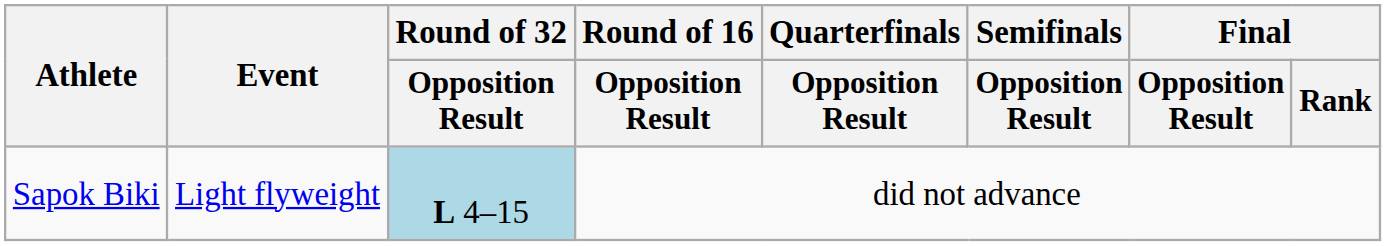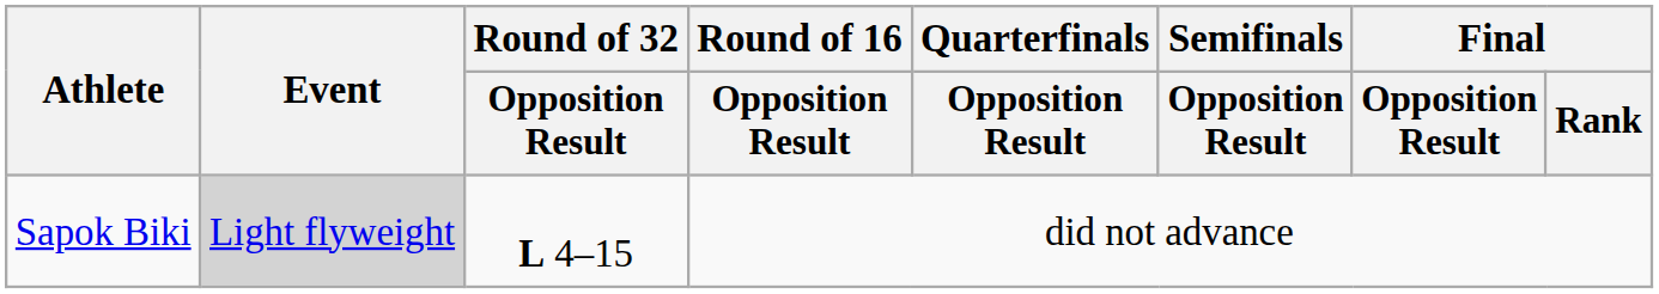Sapok Biki | Event: no background -> lightgrey background
Sapok Biki | Round of 32 / Opposition Result: lightblue background -> no background
